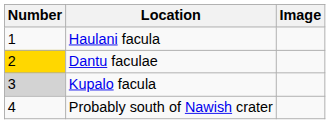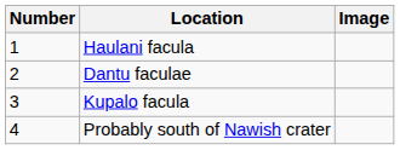Dantu faculae | Number: gold background -> no background
Kupalo facula | Number: lightgrey background -> no background
